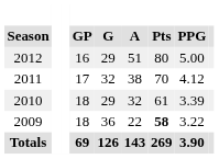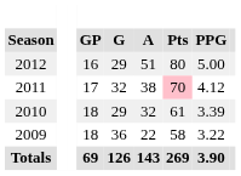2011 | Pts: no background -> pink background
2009 | Pts: bold -> normal
